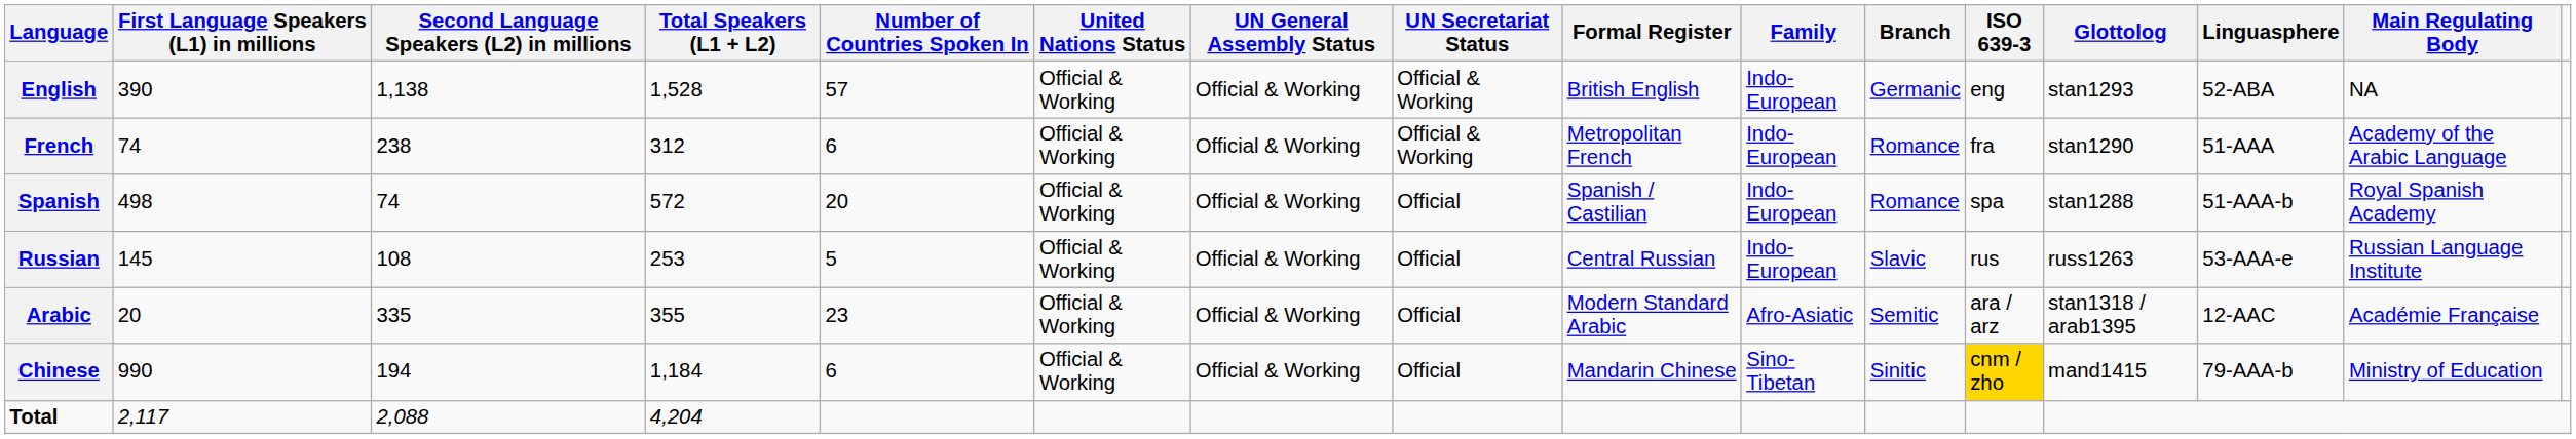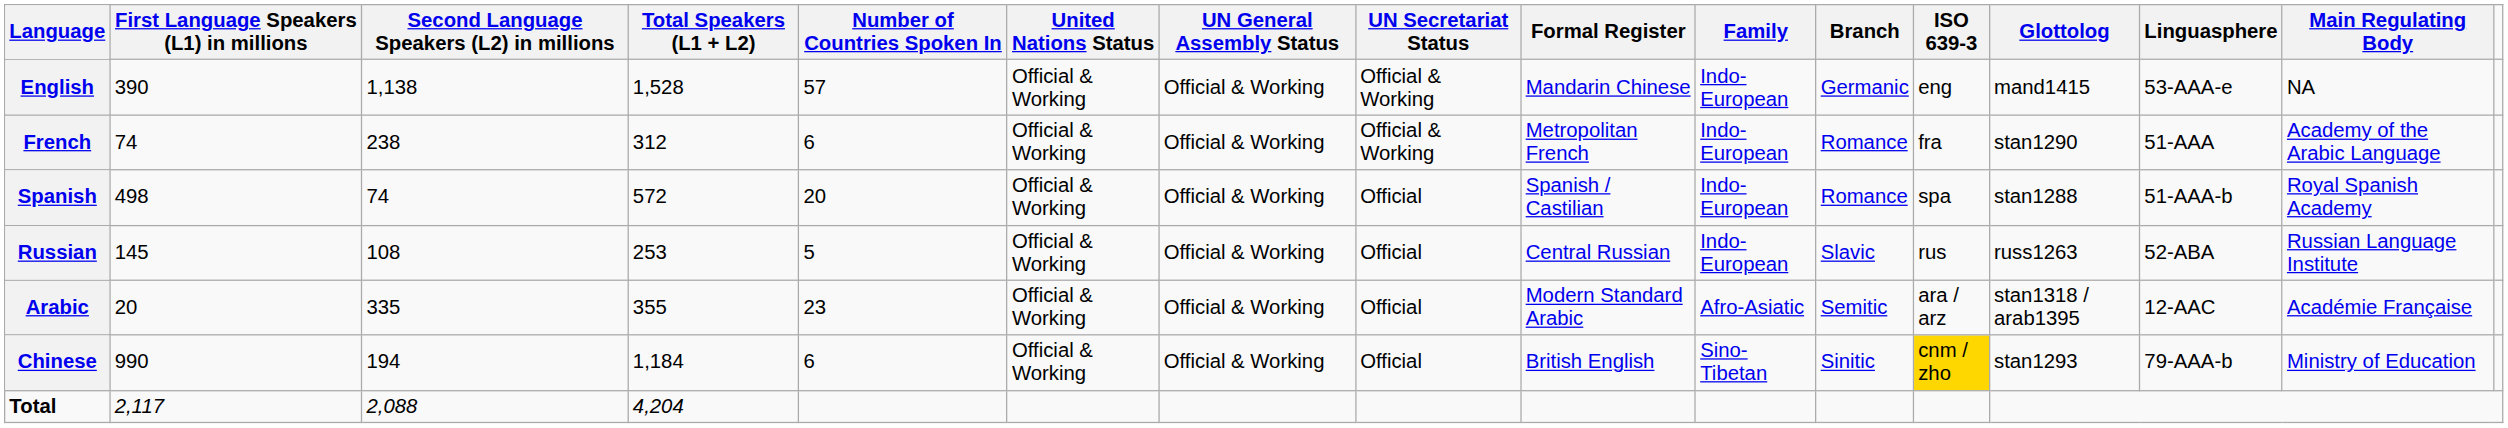English | Formal Register: British English -> Mandarin Chinese
English | Glottolog: stan1293 -> mand1415
English | Linguasphere: 52-ABA -> 53-AAA-e
Russian | Linguasphere: 53-AAA-e -> 52-ABA
Chinese | Formal Register: Mandarin Chinese -> British English
Chinese | Glottolog: mand1415 -> stan1293
